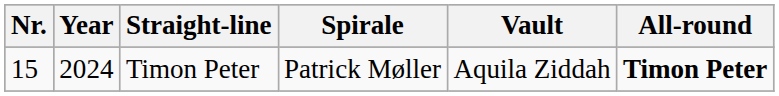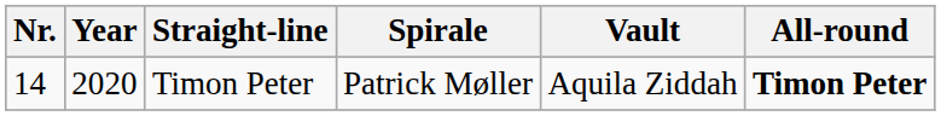row 2 | Nr.: 15 -> 14
row 2 | Year: 2024 -> 2020
